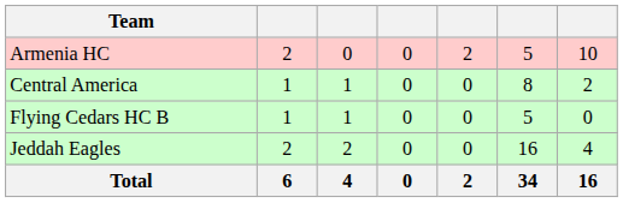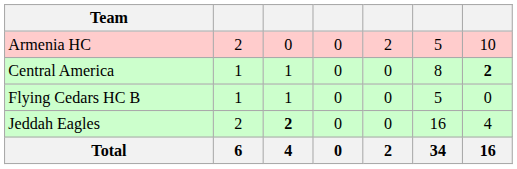Central America | column 7: normal -> bold
Jeddah Eagles | column 3: normal -> bold
